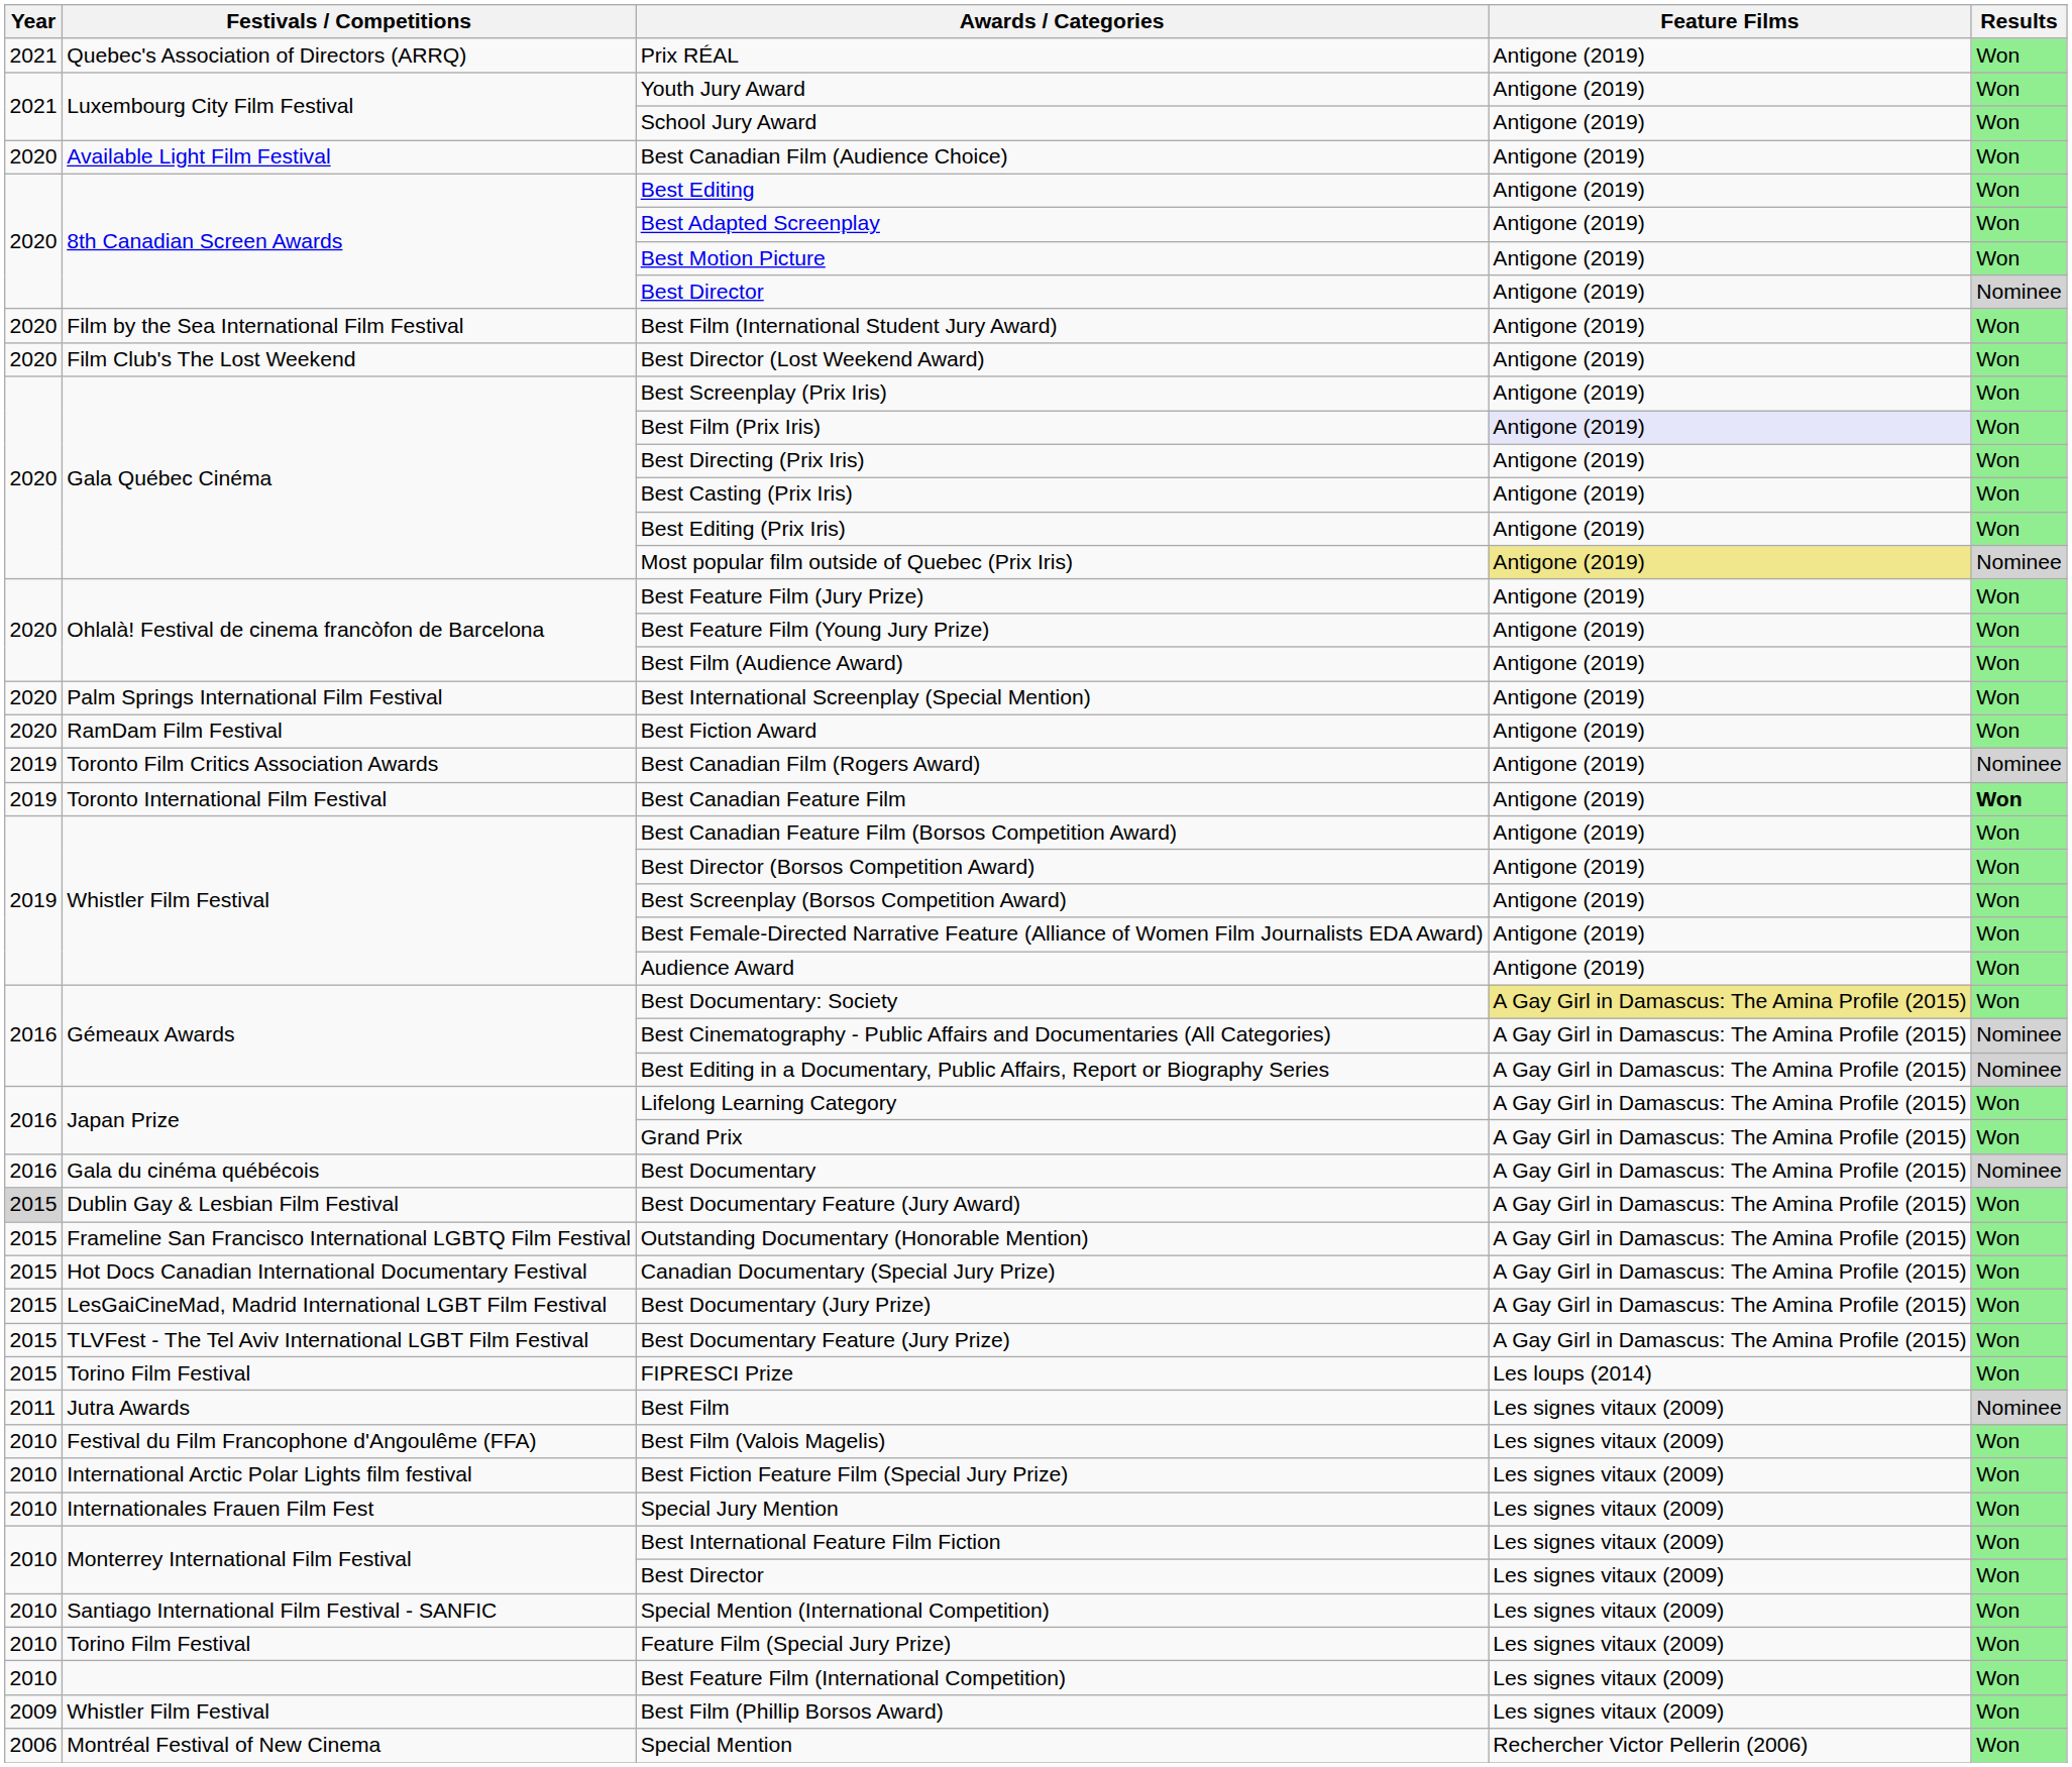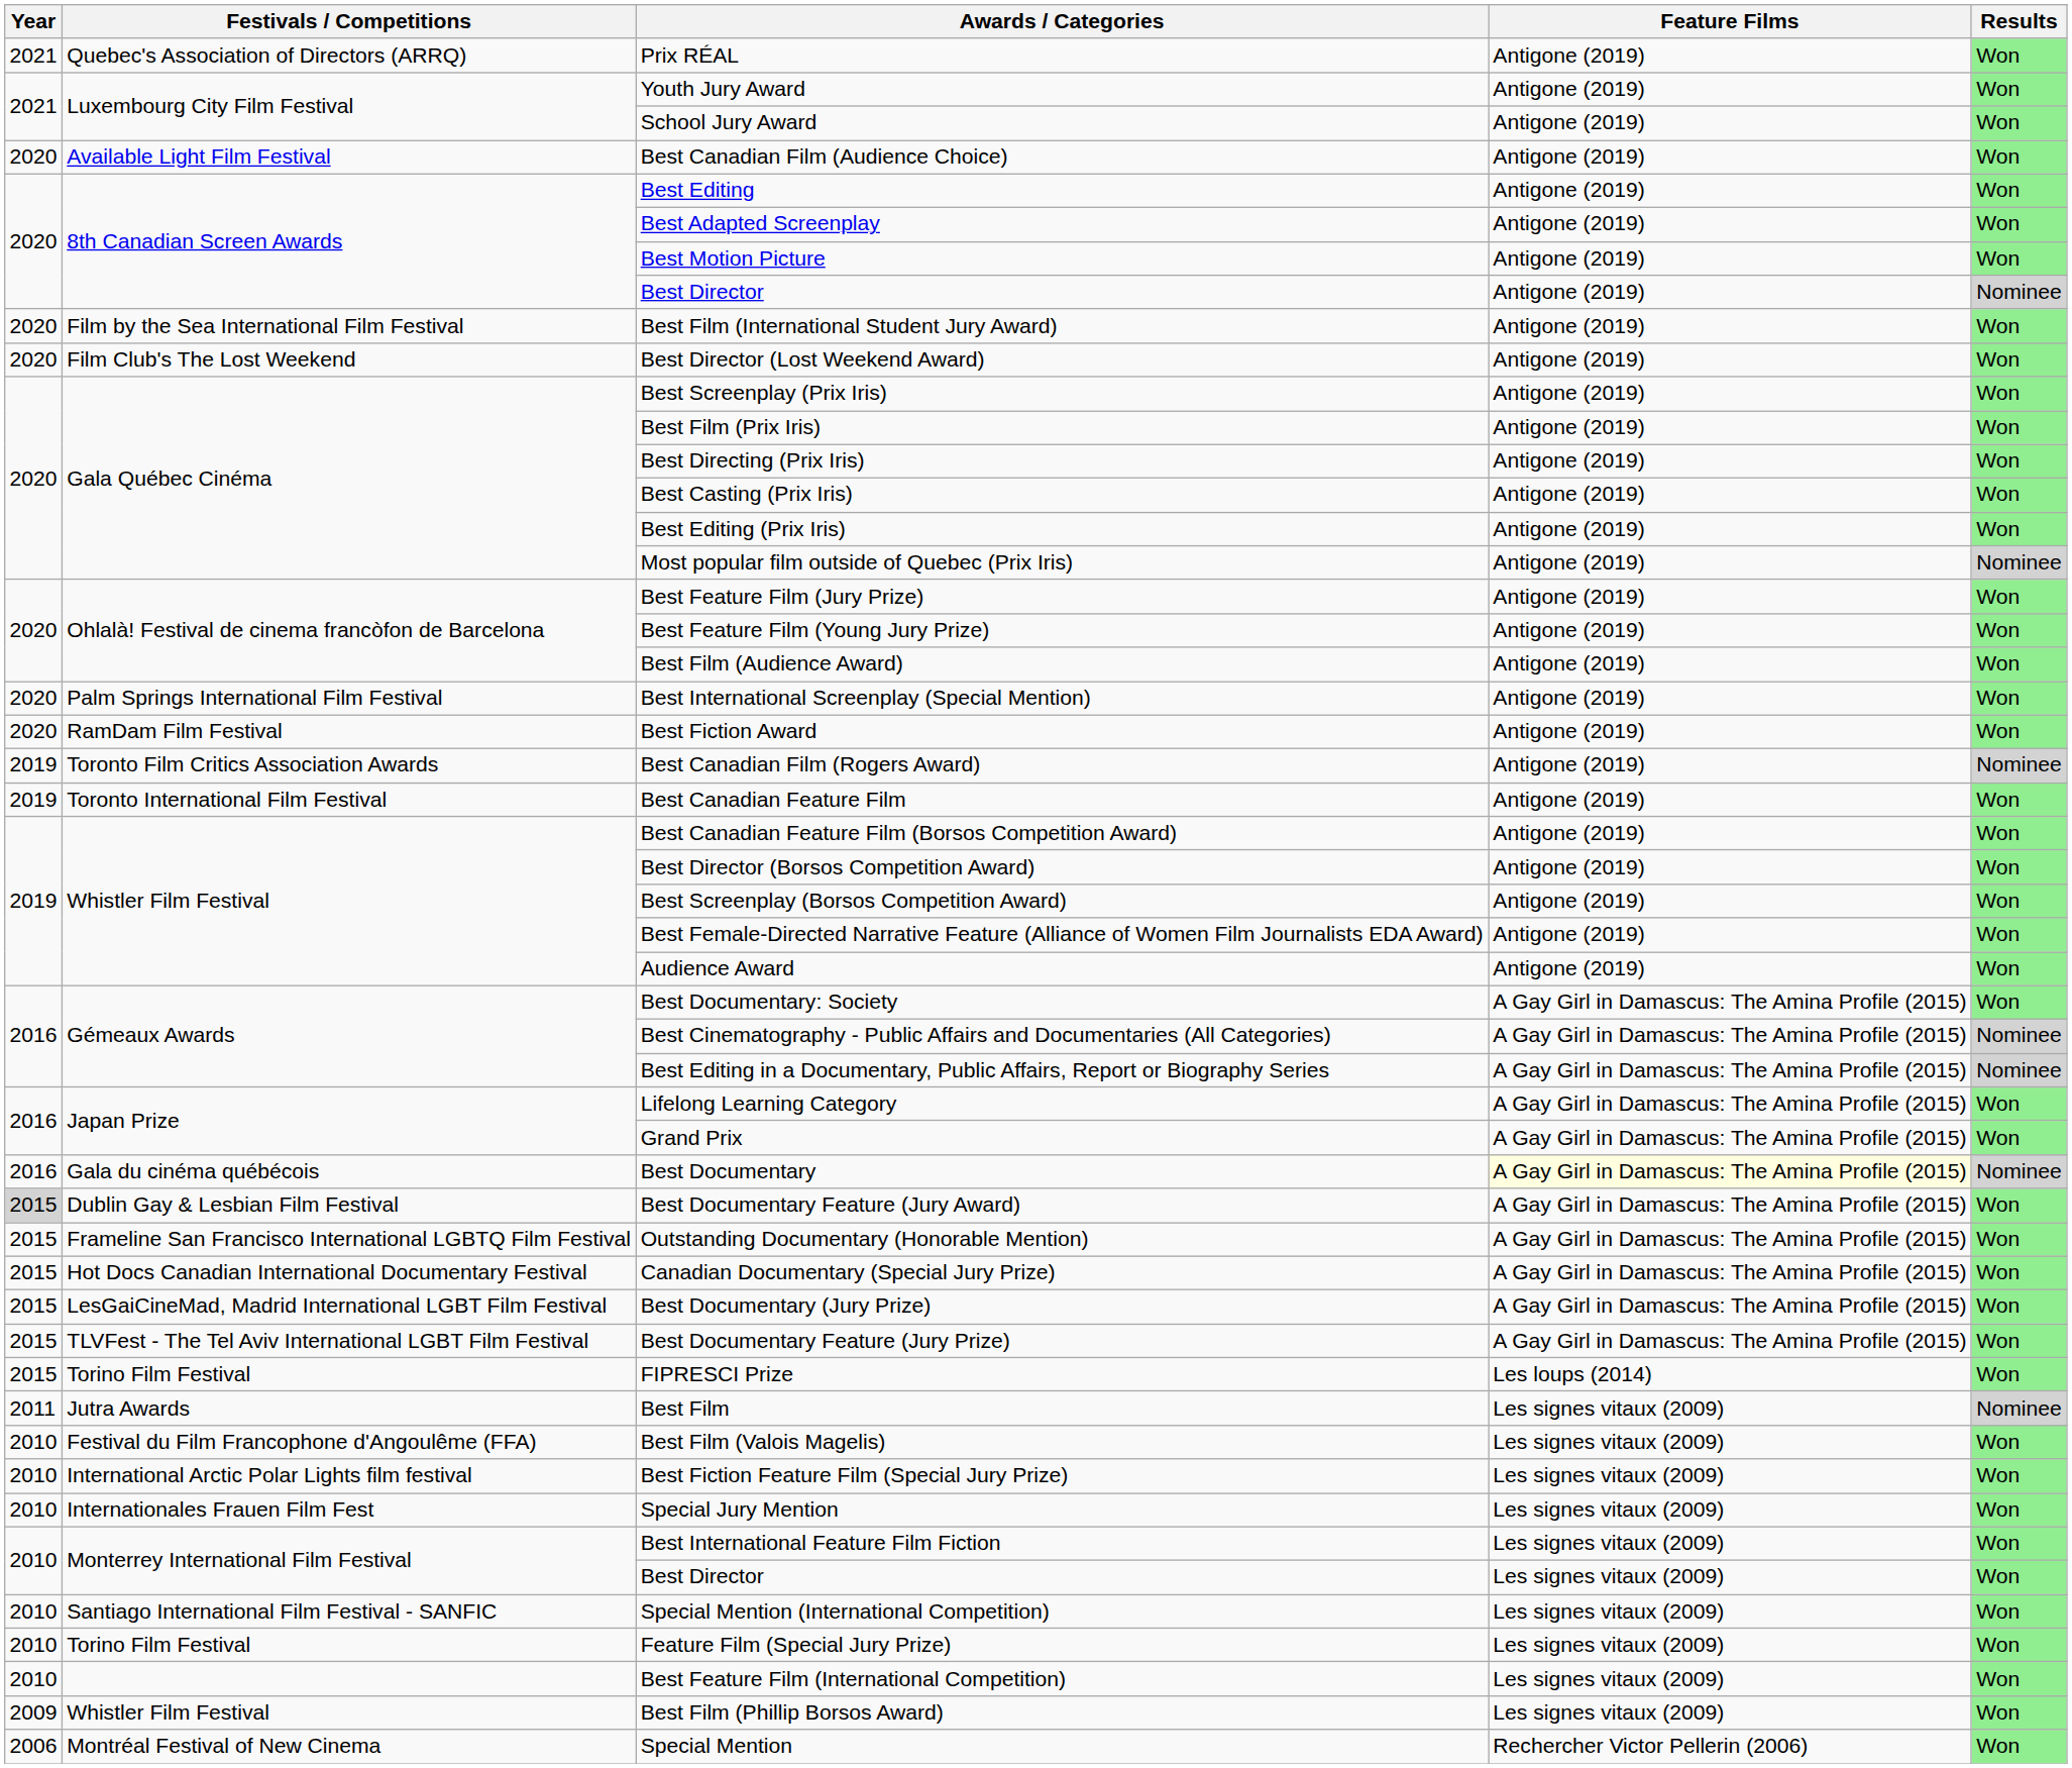Best Film (Prix Iris) | Feature Films: lavender background -> no background
Most popular film outside of Quebec (Prix Iris) | Feature Films: khaki background -> no background
Best Canadian Feature Film | Results: bold -> normal
Best Documentary: Society | Feature Films: khaki background -> no background
Best Documentary | Feature Films: no background -> lightyellow background
